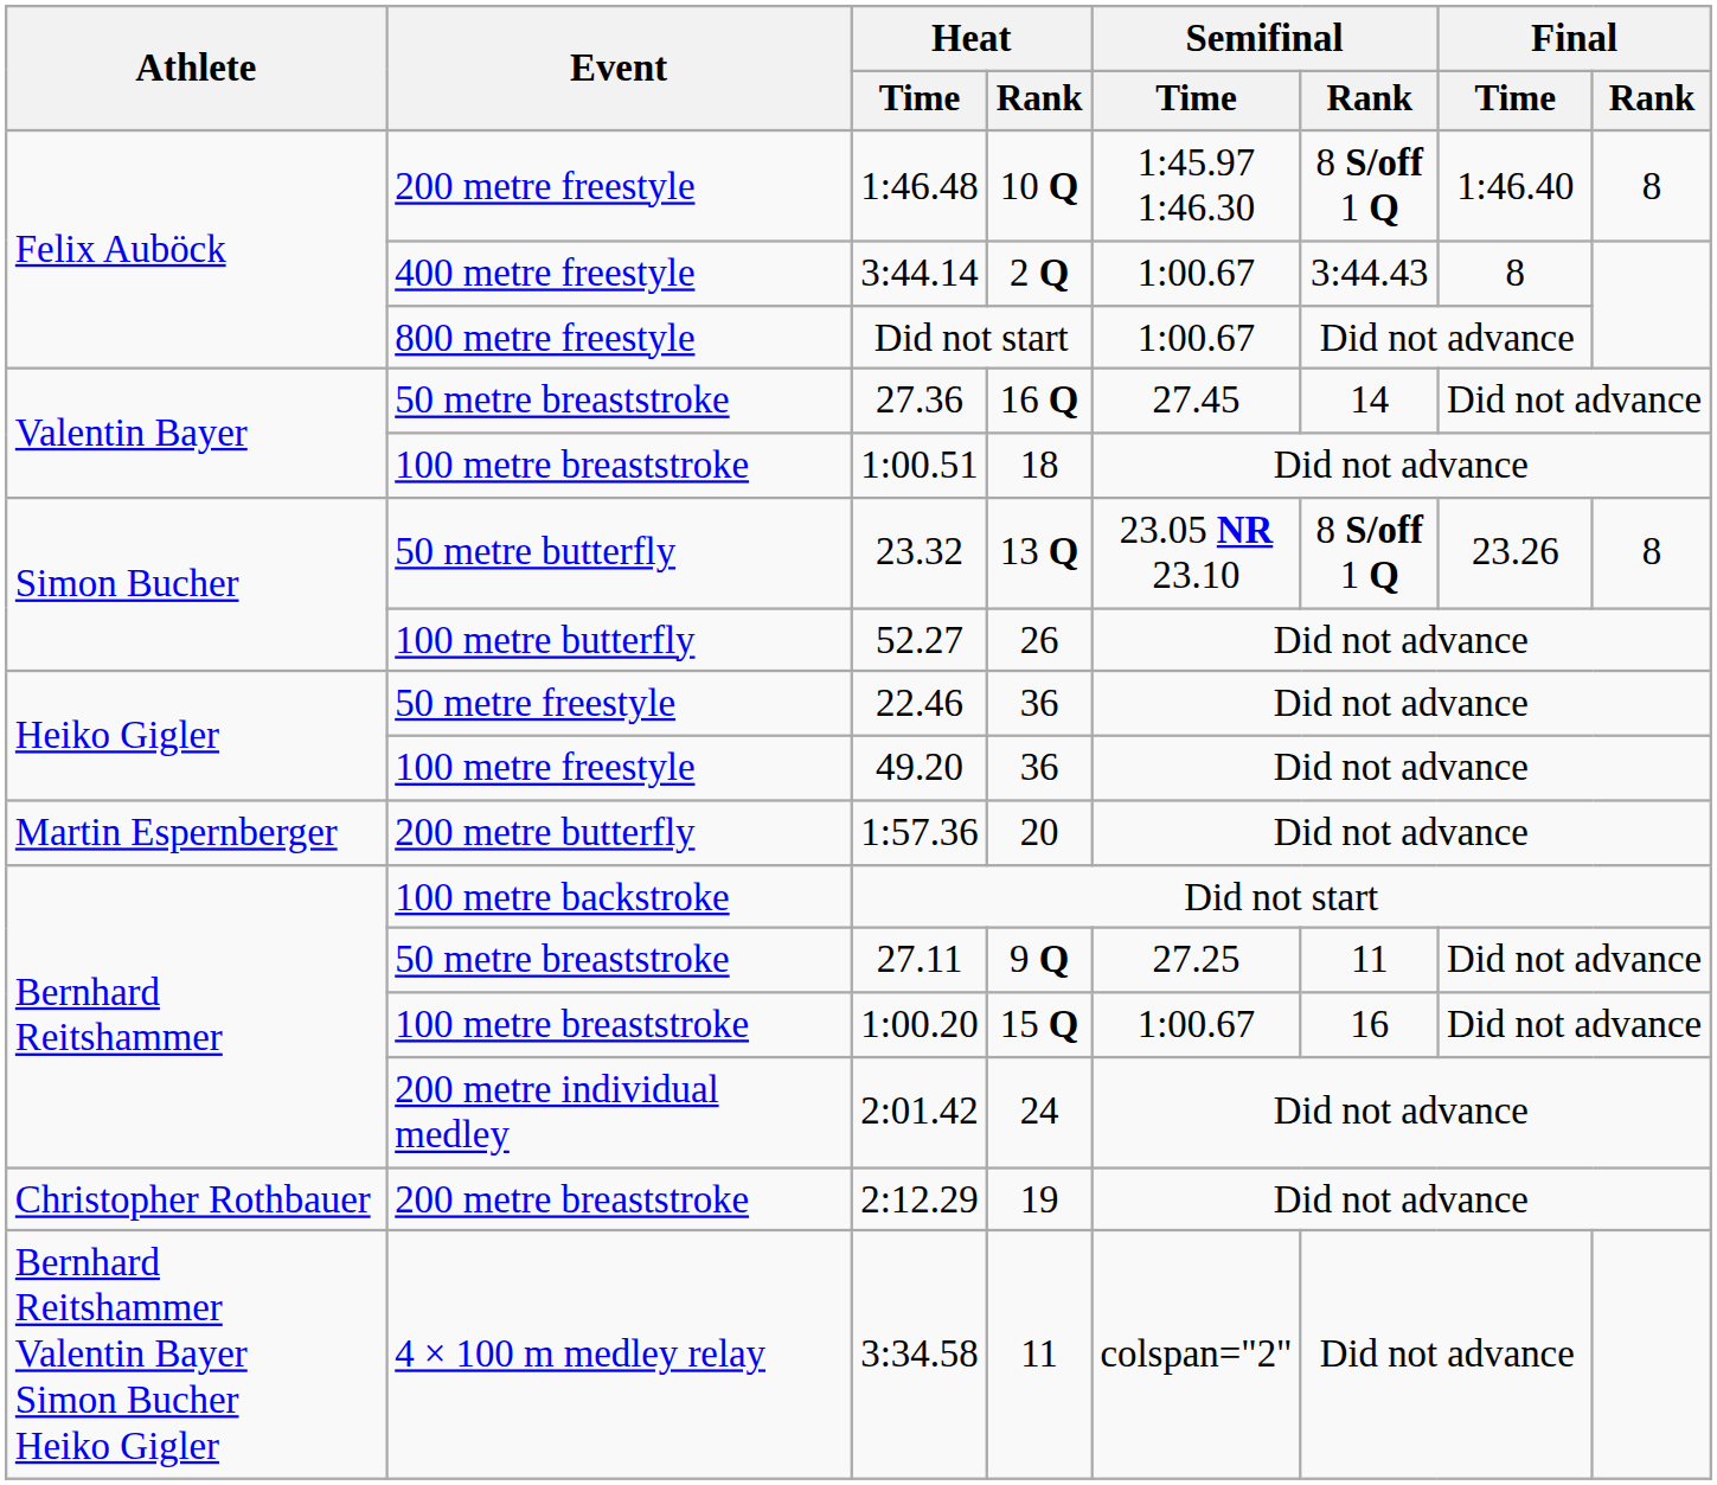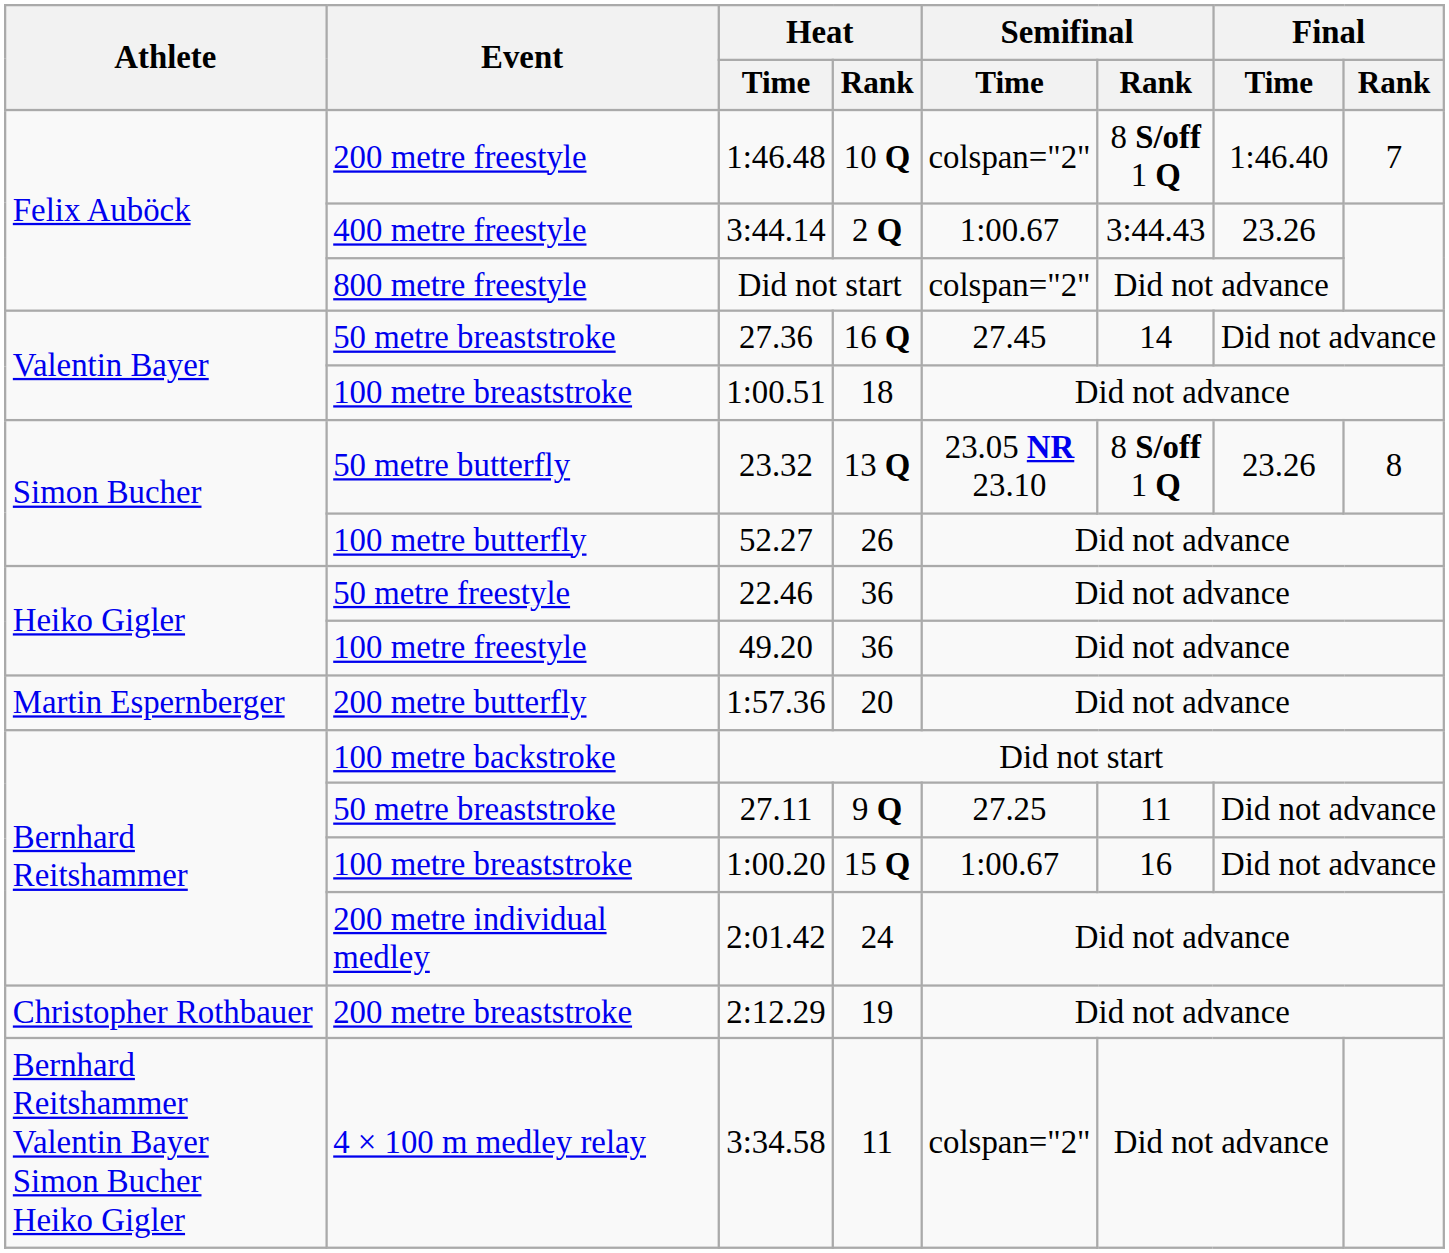1:46.48 | Semifinal / Time: 1:45.97 1:46.30 -> colspan="2"
1:46.48 | Final / Rank: 8 -> 7
3:44.14 | Final / Time: 8 -> 23.26
800 metre freestyle / Did not start | Semifinal / Time: 1:00.67 -> colspan="2"
